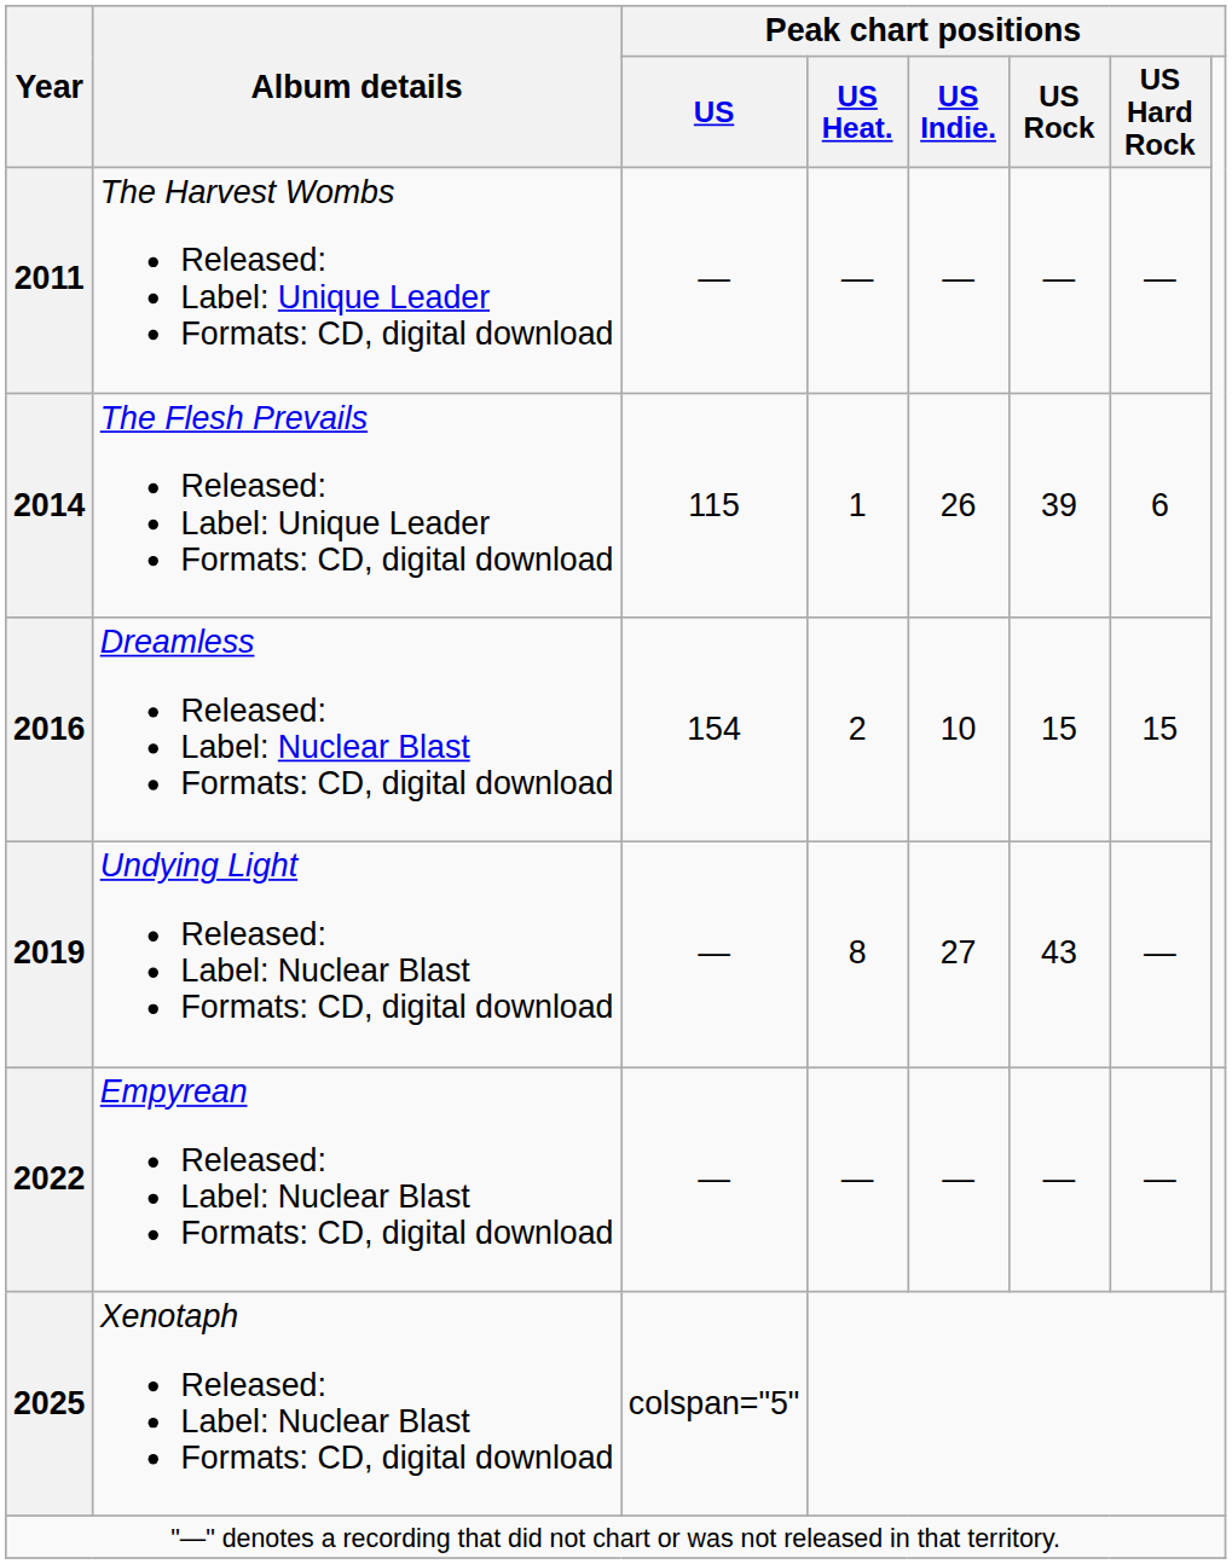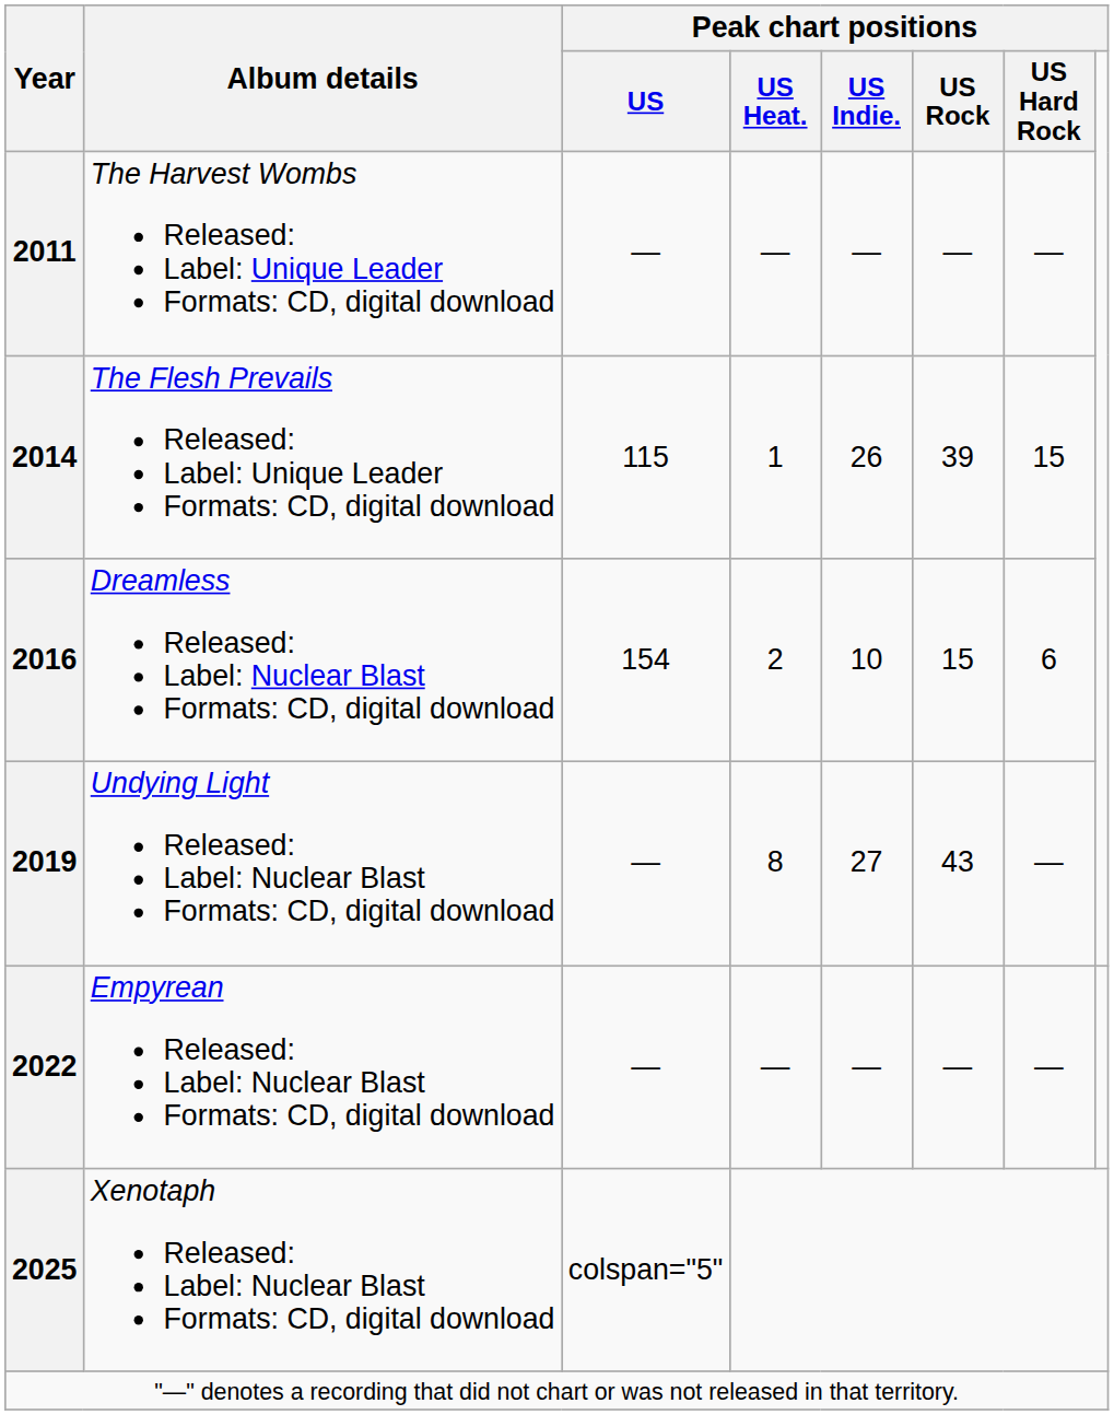row 4 | Peak chart positions / US Hard Rock: 6 -> 15
row 5 | Peak chart positions / US Hard Rock: 15 -> 6
